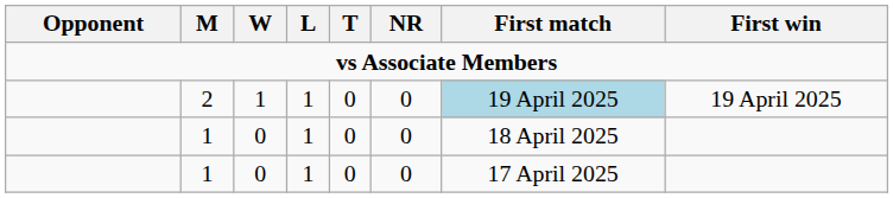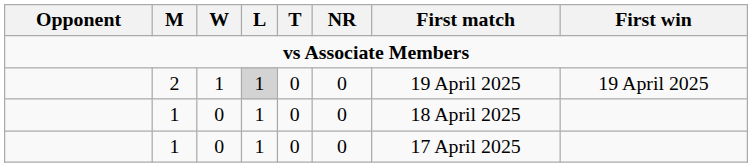2 | L: no background -> lightgrey background
2 | First match: lightblue background -> no background
